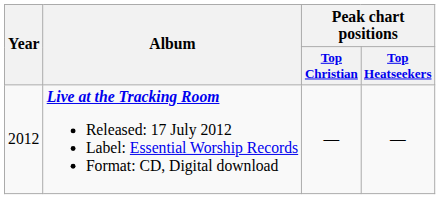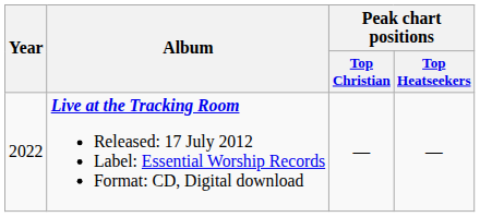row 3 | Year: 2012 -> 2022
